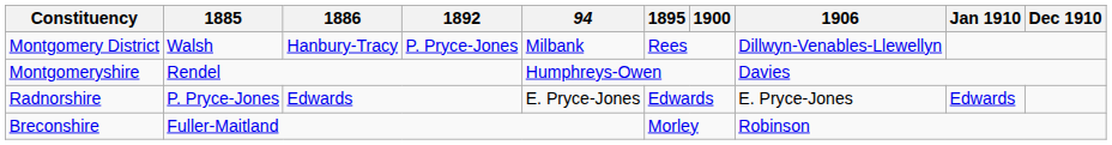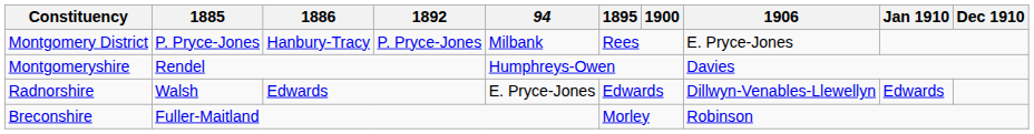Montgomery District | 1885: Walsh -> P. Pryce-Jones
Montgomery District | 1906: Dillwyn-Venables-Llewellyn -> E. Pryce-Jones
Radnorshire | 1885: P. Pryce-Jones -> Walsh
Radnorshire | 1906: E. Pryce-Jones -> Dillwyn-Venables-Llewellyn
